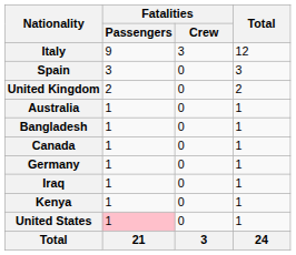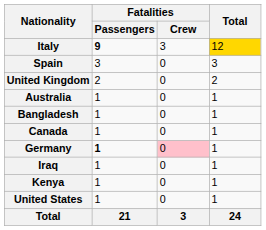Italy | Fatalities / Passengers: normal -> bold
Italy | Total: no background -> gold background
Germany | Fatalities / Passengers: normal -> bold
Germany | Fatalities / Crew: no background -> pink background
United States | Fatalities / Passengers: pink background -> no background
